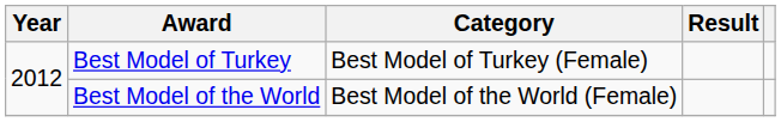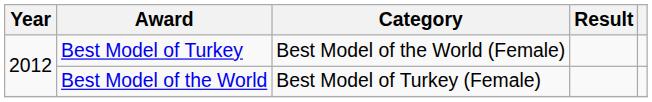Best Model of Turkey | Category: Best Model of Turkey (Female) -> Best Model of the World (Female)
Best Model of the World | Category: Best Model of the World (Female) -> Best Model of Turkey (Female)
